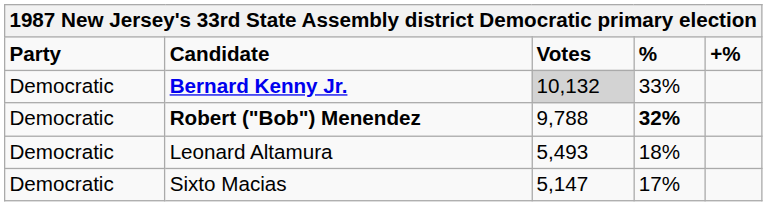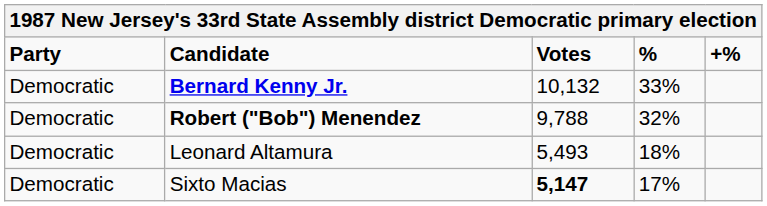Bernard Kenny Jr. | Votes: lightgrey background -> no background
Robert ("Bob") Menendez | %: bold -> normal
Sixto Macias | Votes: normal -> bold
